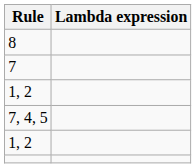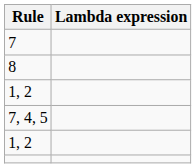row 2 | Rule: 8 -> 7
row 3 | Rule: 7 -> 8
